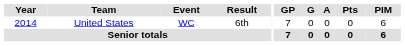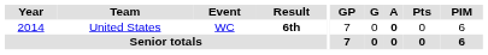United States | Result: normal -> bold
United States | A: normal -> bold
